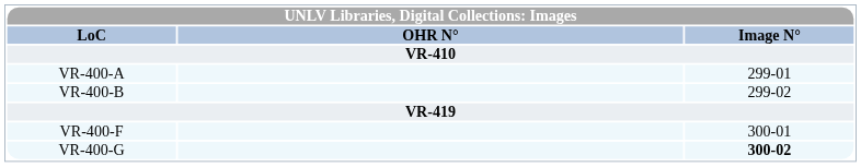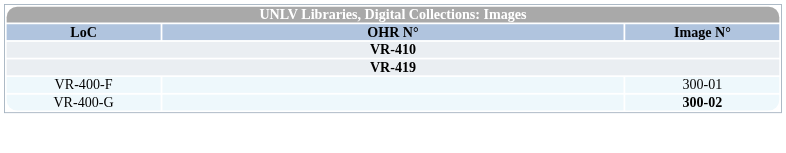- row: VR-400-A | 299-01
- row: VR-400-B | 299-02
